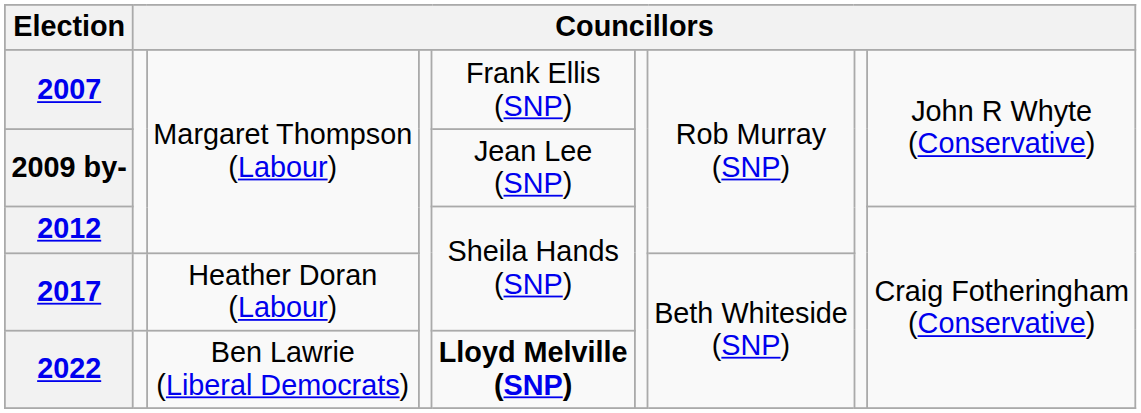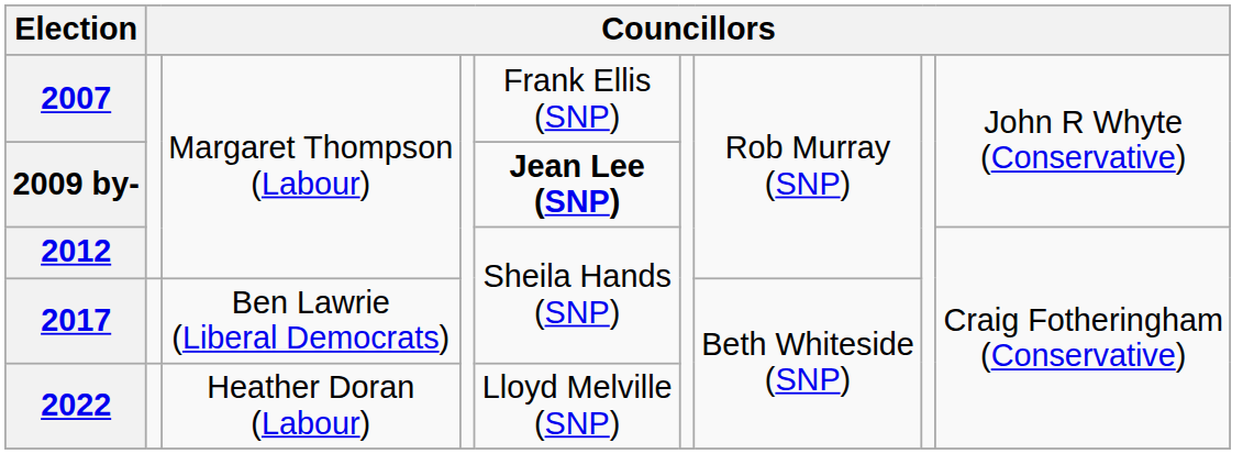2009 by- | column 5: normal -> bold
2017 | column 3: Heather Doran (Labour) -> Ben Lawrie (Liberal Democrats)
2022 | column 3: Ben Lawrie (Liberal Democrats) -> Heather Doran (Labour)
2022 | column 5: bold -> normal
